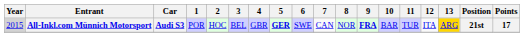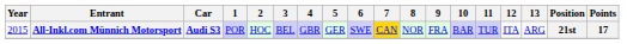row 2 | Year: lightgrey background -> no background
row 2 | 5: bold -> normal
row 2 | 7: no background -> gold background
row 2 | 9: bold -> normal
row 2 | 13: gold background -> no background
